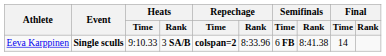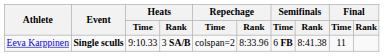Eeva Karppinen | Repechage / Time: bold -> normal
Eeva Karppinen | Final / Time: 14 -> 11
